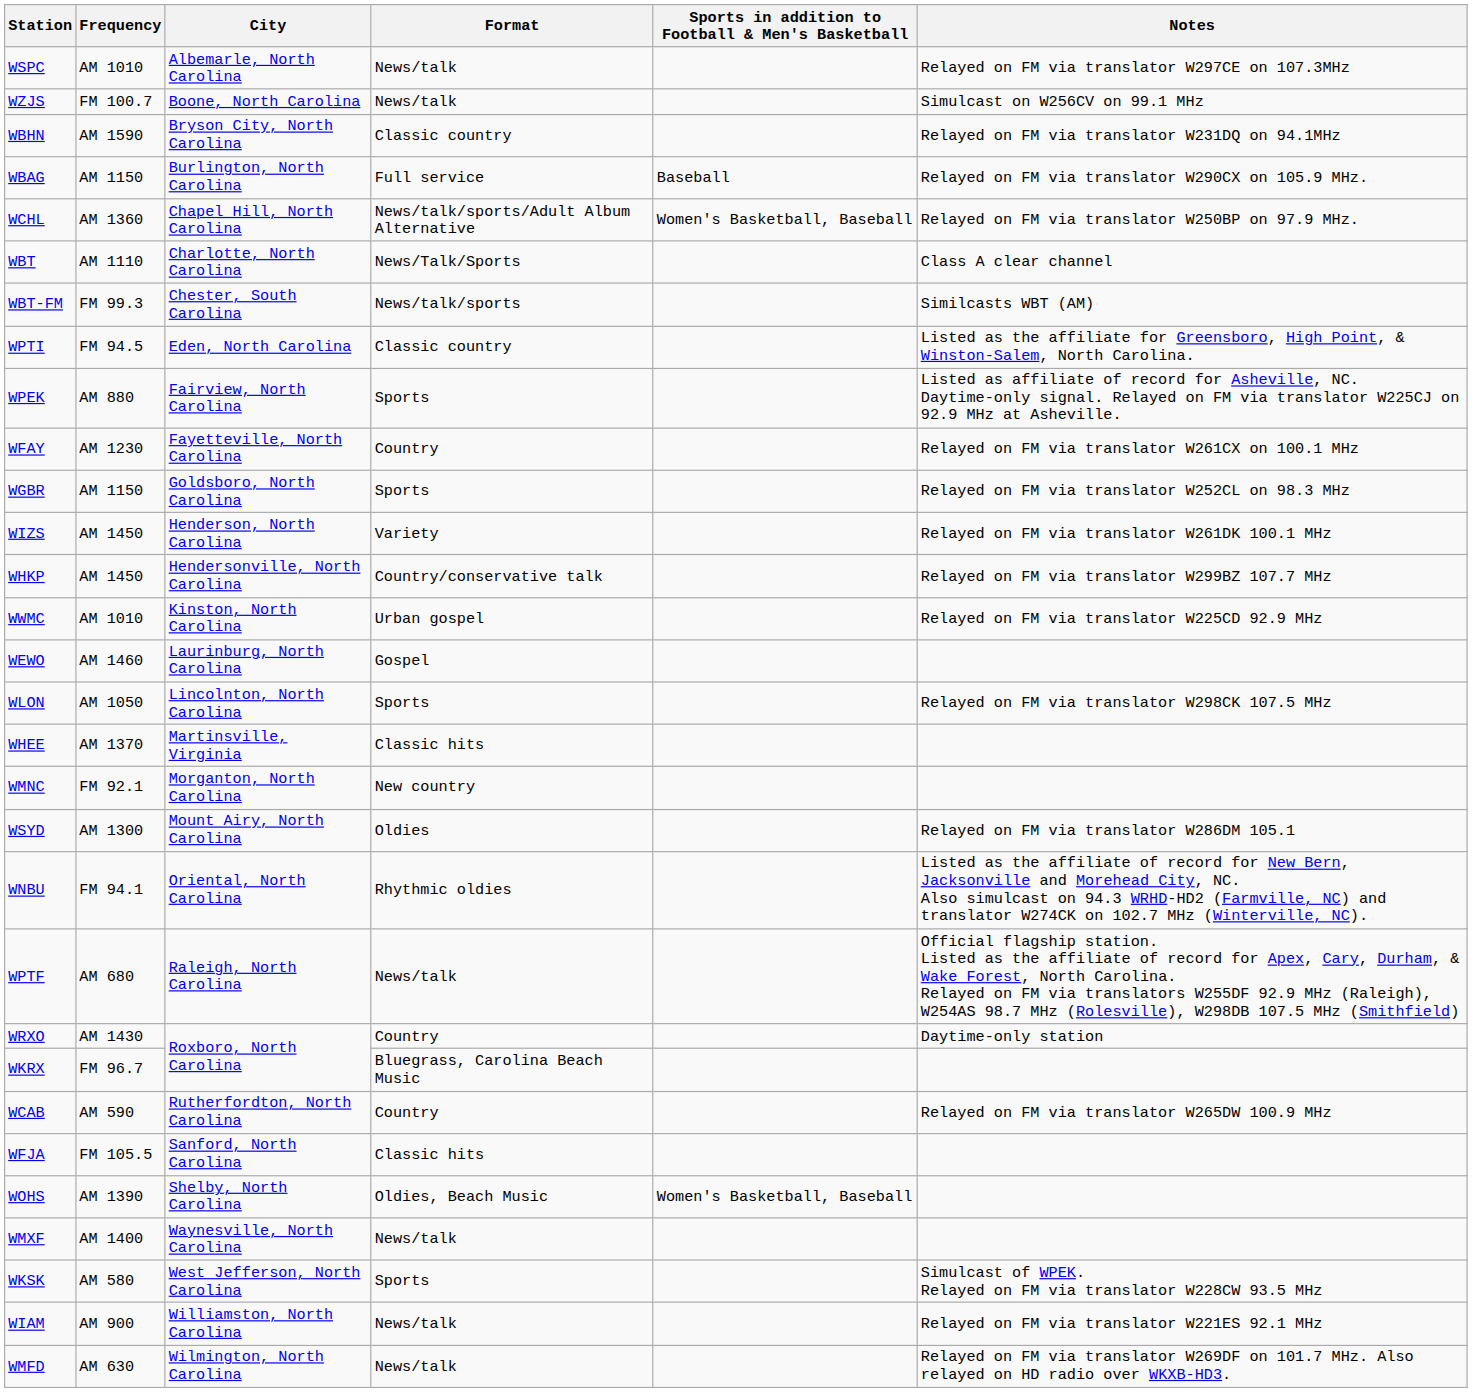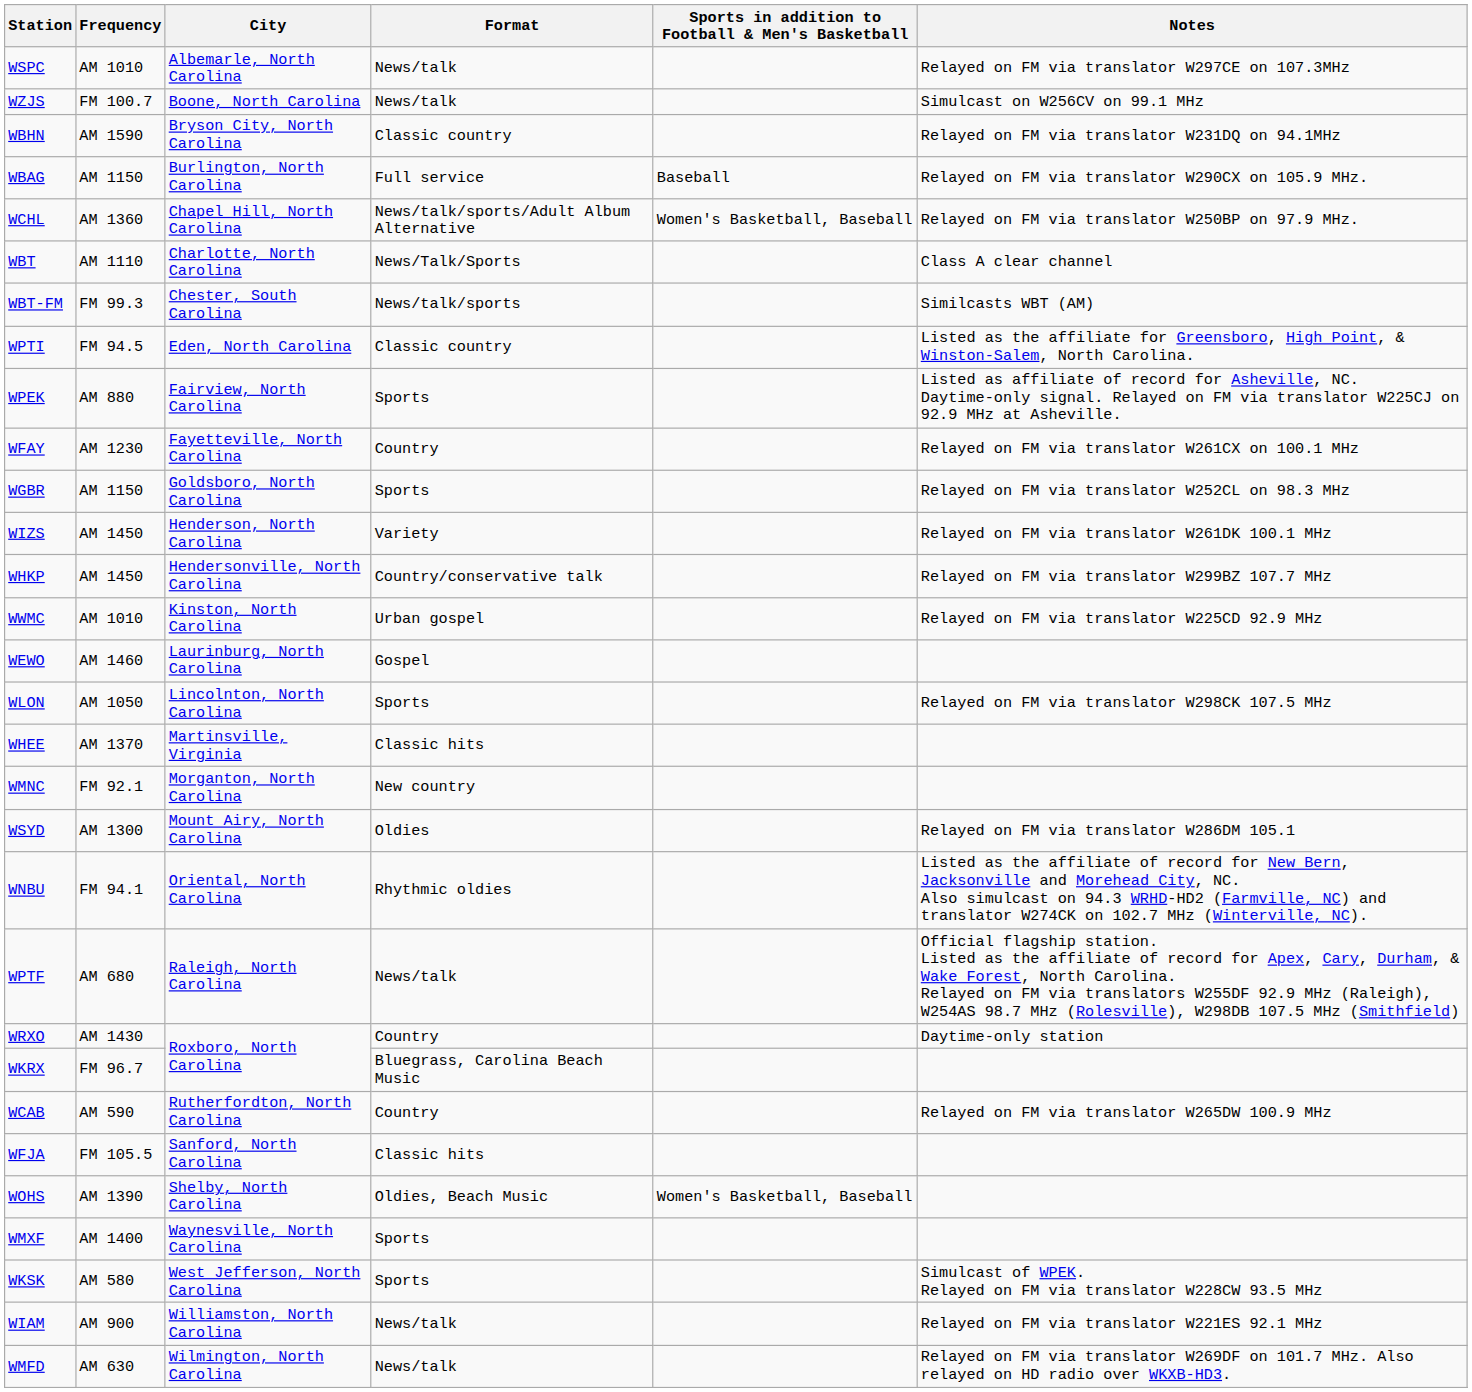WMXF | Format: News/talk -> Sports
